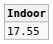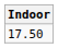row 2 | column 1: 17.55 -> 17.50
